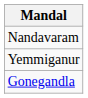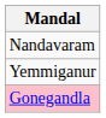row 4 | column 1: no background -> pink background
